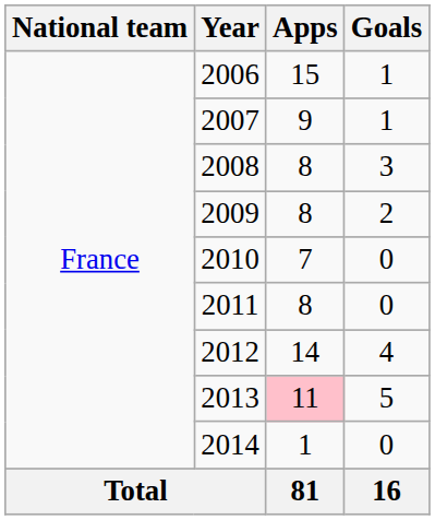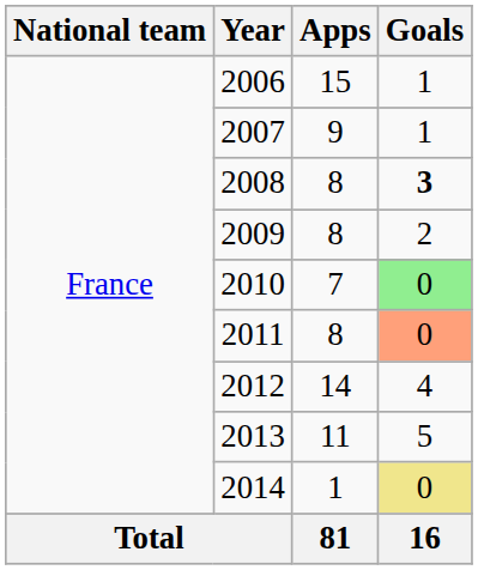2008 | Goals: normal -> bold
2010 | Goals: no background -> lightgreen background
2011 | Goals: no background -> lightsalmon background
2013 | Apps: pink background -> no background
2014 | Goals: no background -> khaki background
